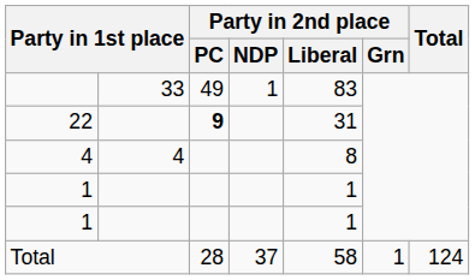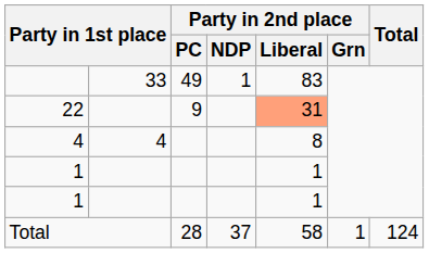22 | Party in 2nd place / PC: bold -> normal
22 | Party in 2nd place / Liberal: no background -> lightsalmon background
